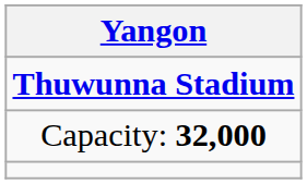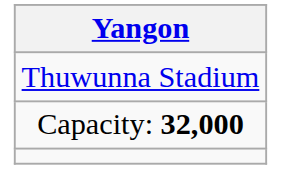row 2 | column 1: bold -> normal
